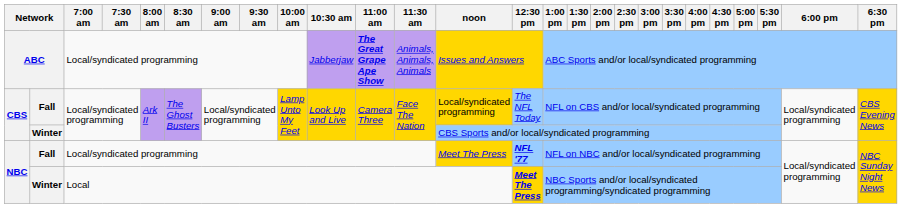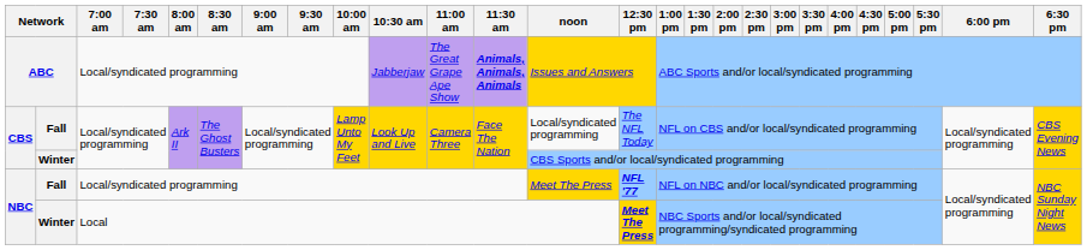ABC | 11:00 am: bold -> normal
ABC | 11:30 am: normal -> bold
CBS / Fall | noon: gold background -> no background
